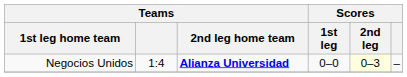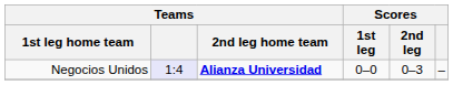Negocios Unidos | Teams: no background -> lavender background
Negocios Unidos | Scores / 2nd leg: lightyellow background -> no background
